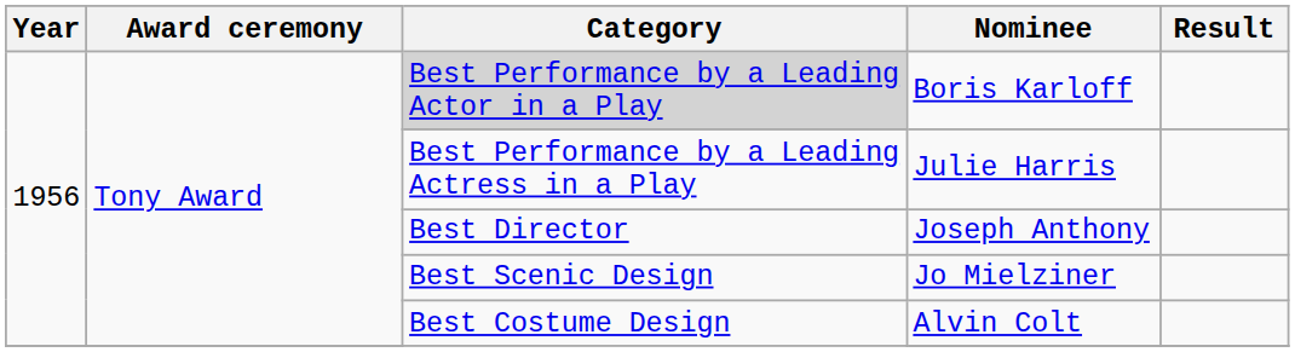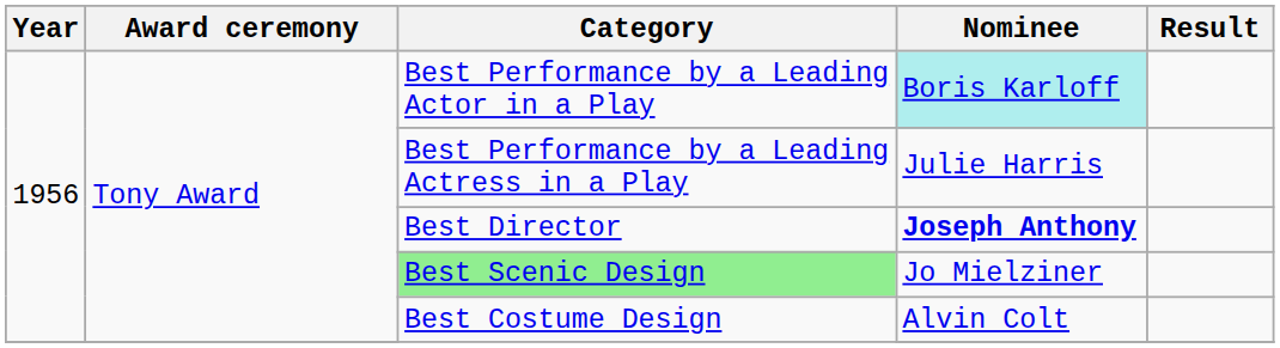Best Performance by a Leading Actor in a Play | Category: lightgrey background -> no background
Best Performance by a Leading Actor in a Play | Nominee: no background -> paleturquoise background
Best Director | Nominee: normal -> bold
Best Scenic Design | Category: no background -> lightgreen background
